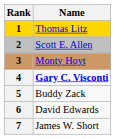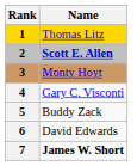Scott E. Allen | Name: normal -> bold
Gary C. Visconti | Name: bold -> normal
James W. Short | Name: normal -> bold
